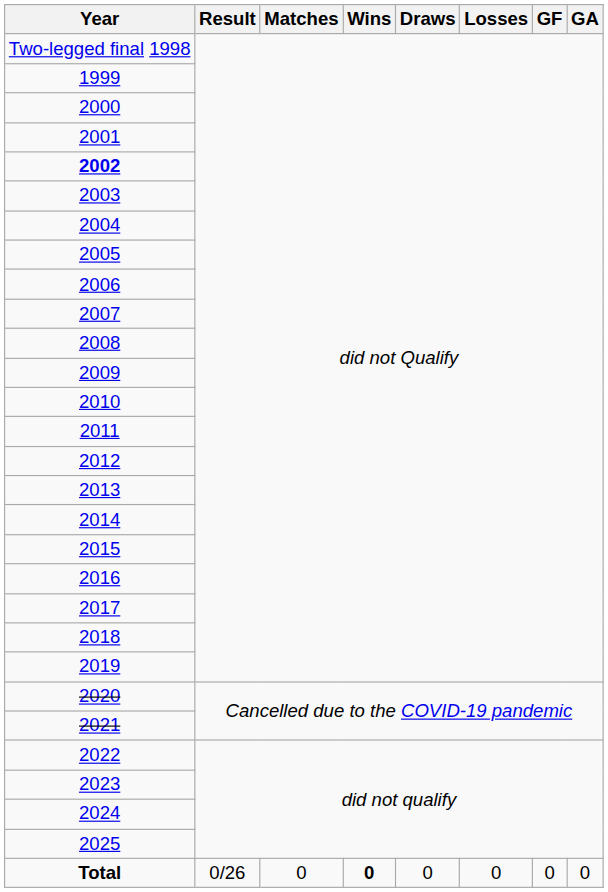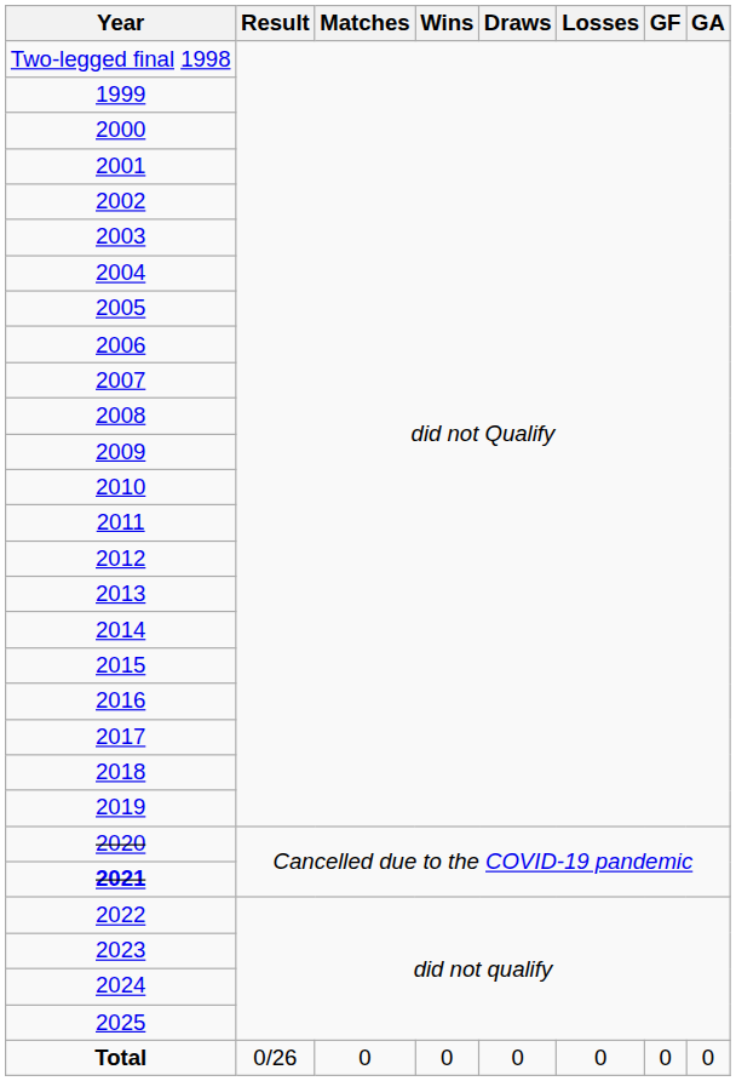2002 | Year: bold -> normal
2021 | Year: normal -> bold
Total | Wins: bold -> normal
